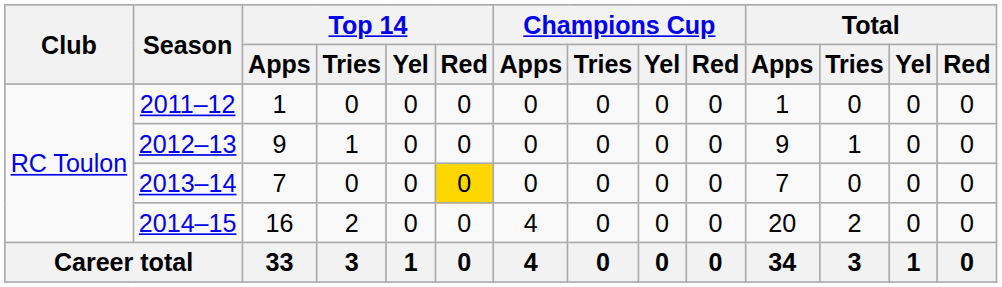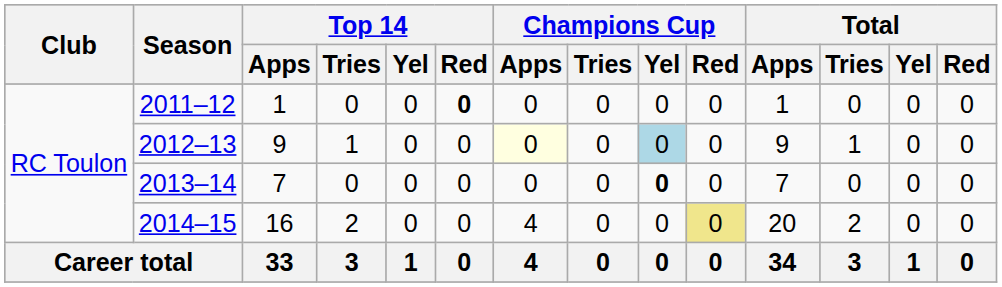2011–12 | Top 14 / Red: normal -> bold
2012–13 | Champions Cup / Apps: no background -> lightyellow background
2012–13 | Champions Cup / Yel: no background -> lightblue background
2013–14 | Top 14 / Red: gold background -> no background
2013–14 | Champions Cup / Yel: normal -> bold
2014–15 | Champions Cup / Red: no background -> khaki background
